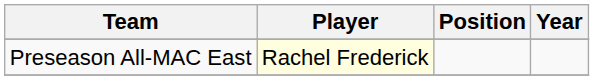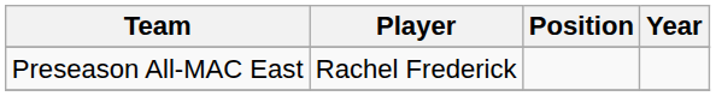row 2 | Player: lightyellow background -> no background
